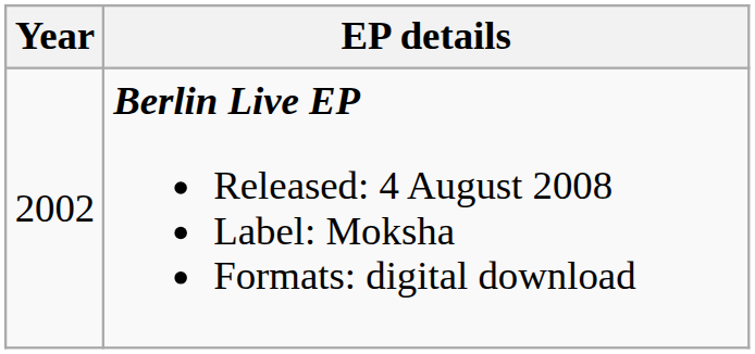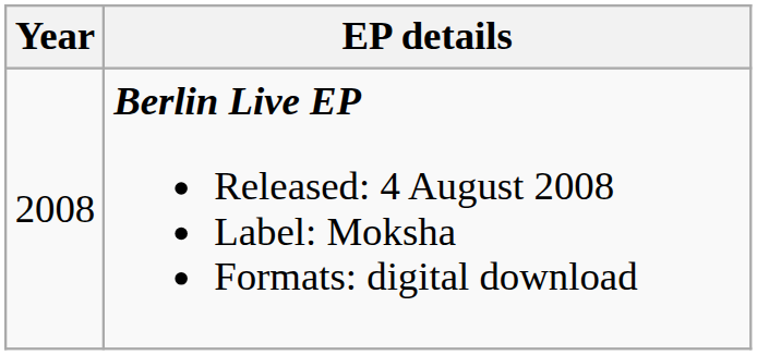row 2 | Year: 2002 -> 2008
